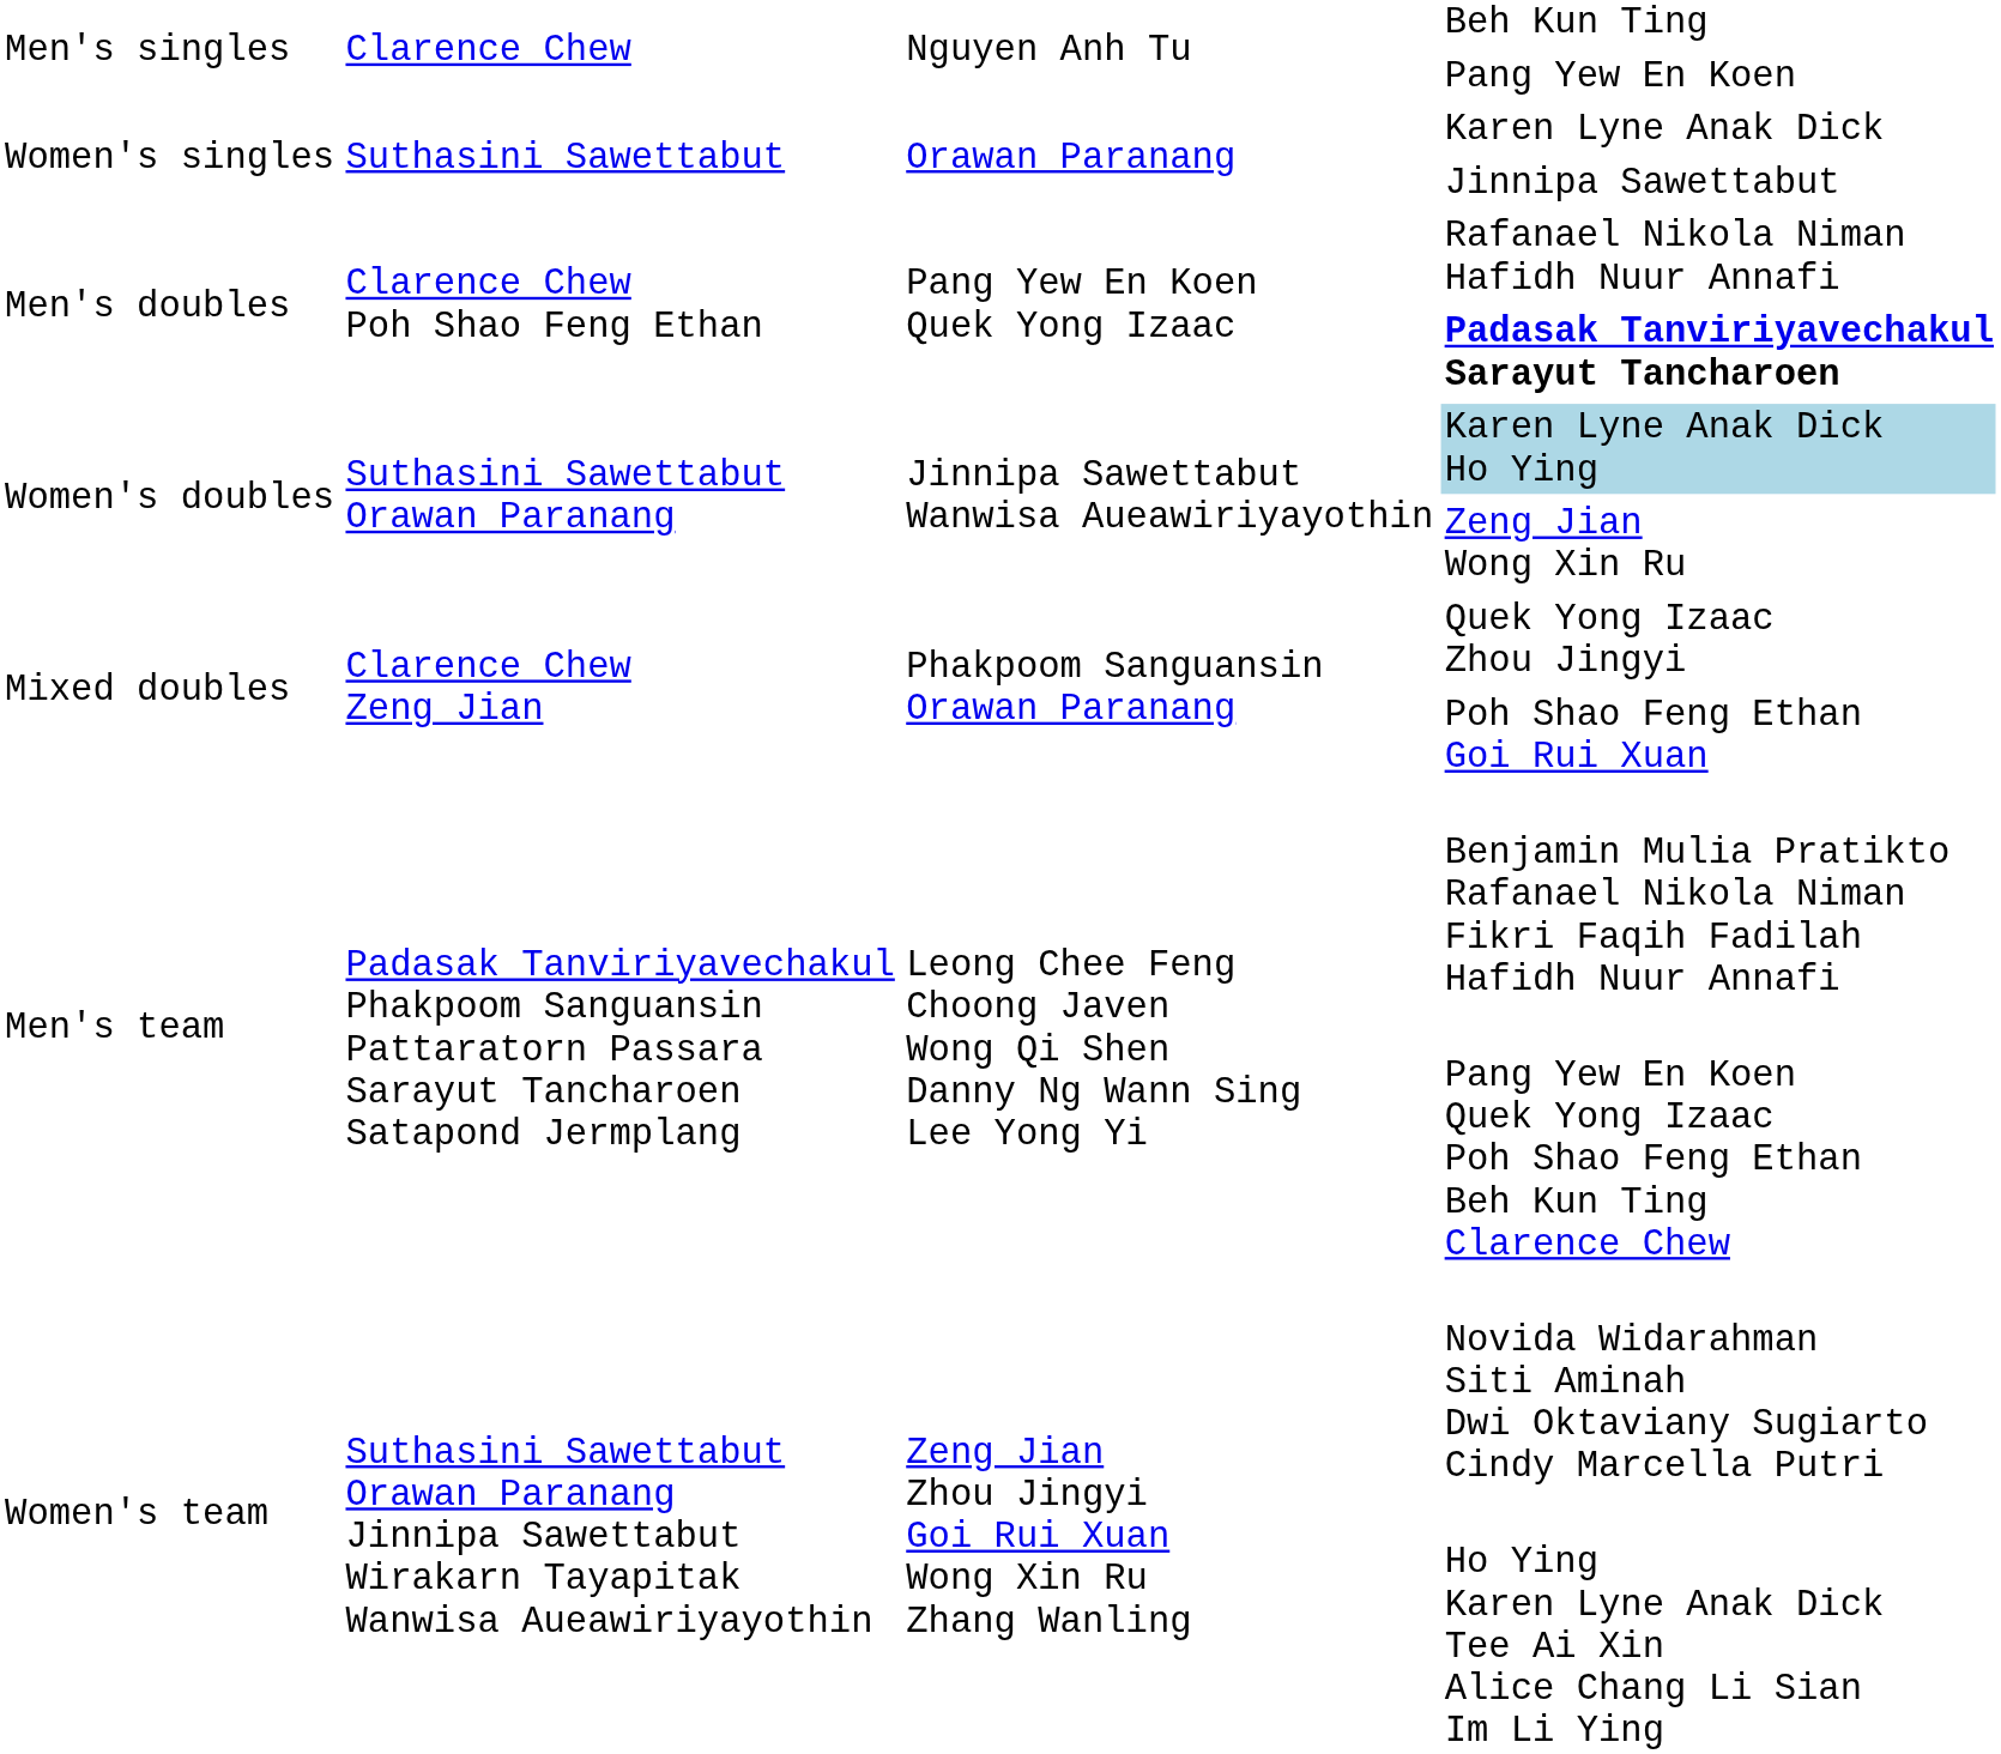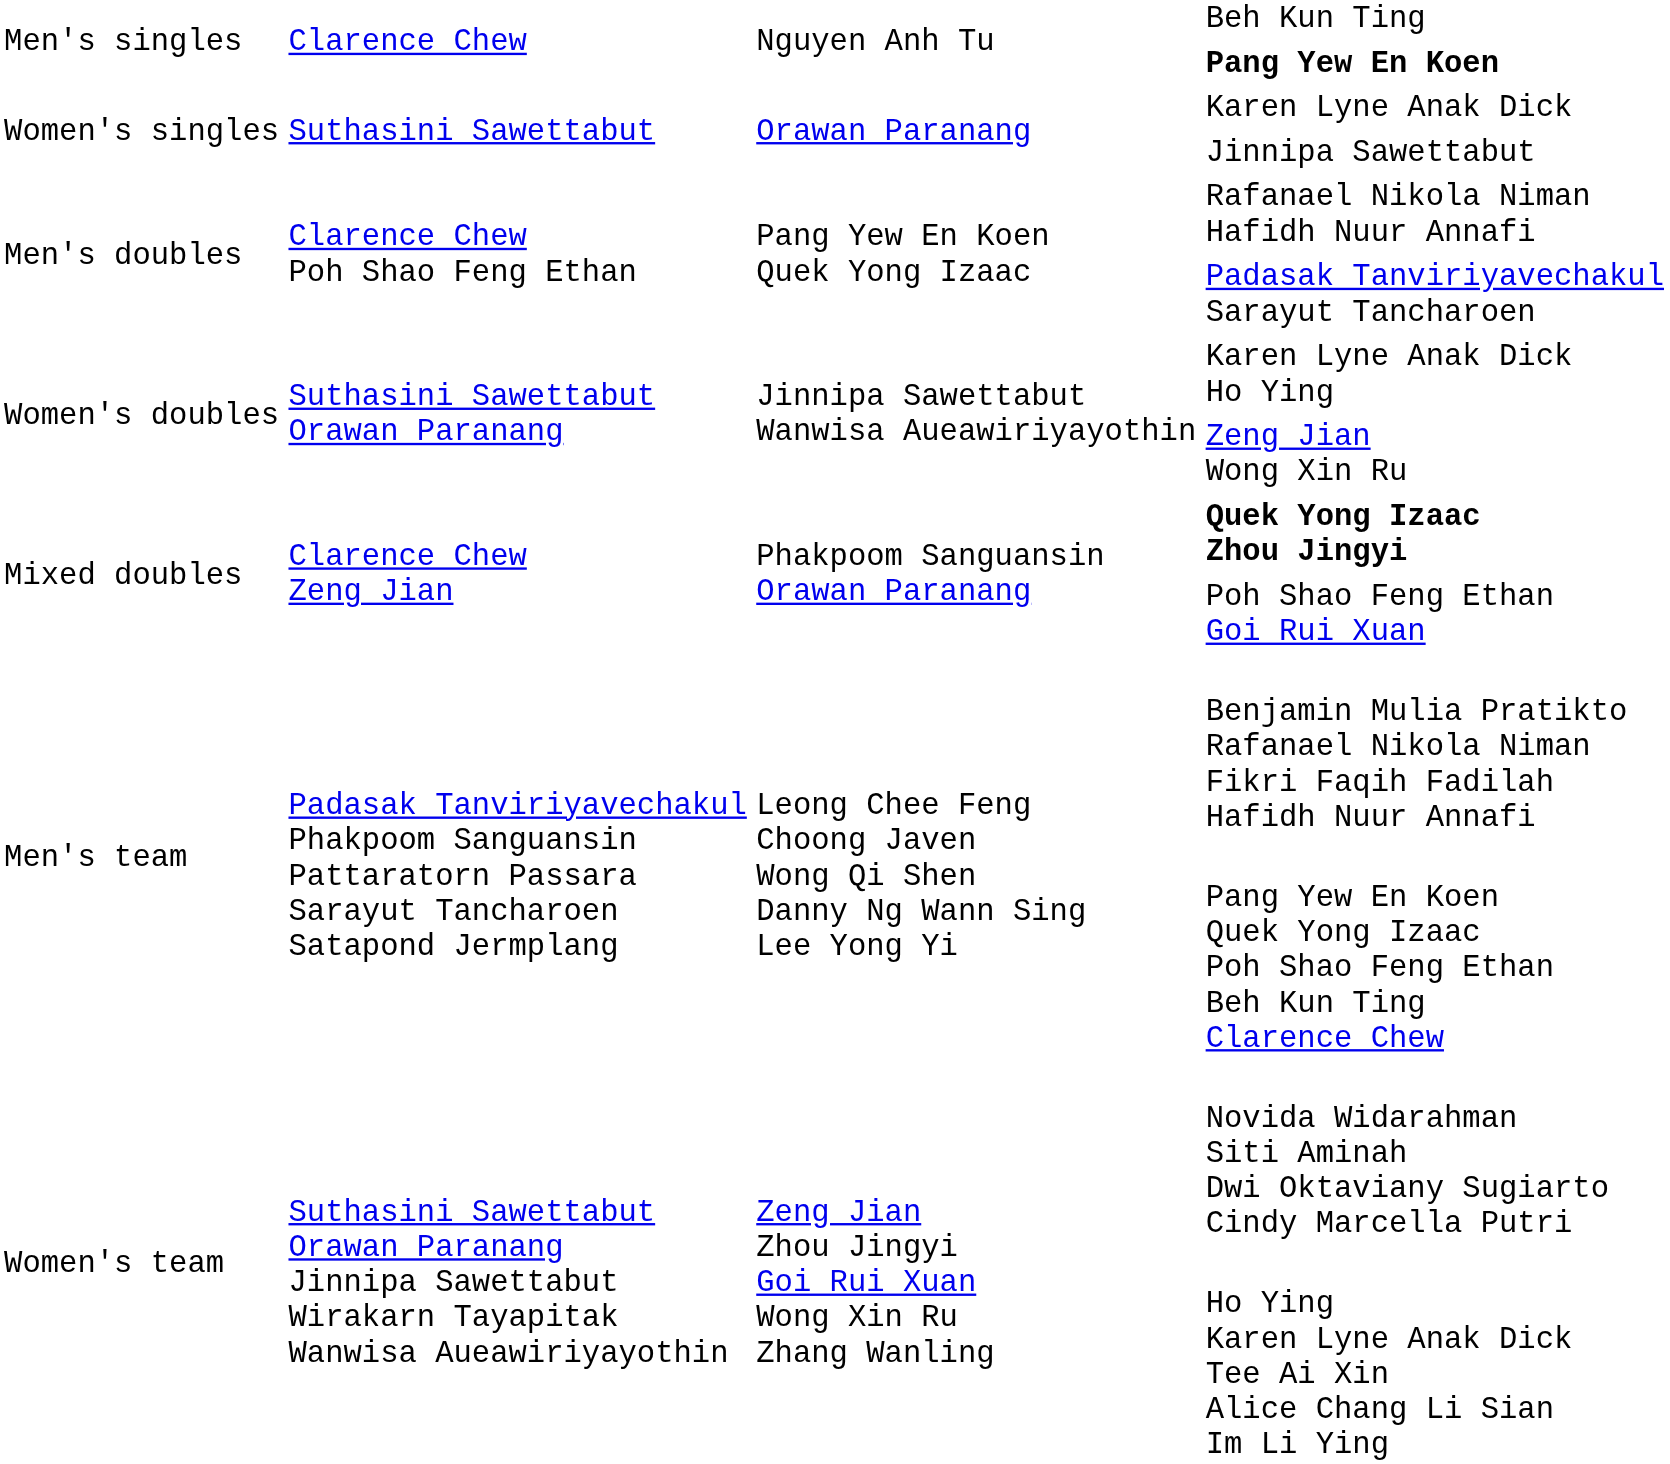Pang Yew En Koen | column 4: normal -> bold
Padasak Tanviriyavechakul Sarayut Tancharoen | column 4: bold -> normal
Karen Lyne Anak Dick Ho Ying | column 4: lightblue background -> no background
Quek Yong Izaac Zhou Jingyi | column 4: normal -> bold
